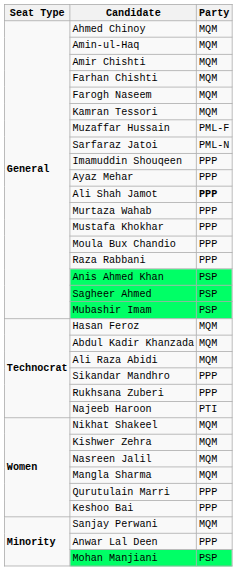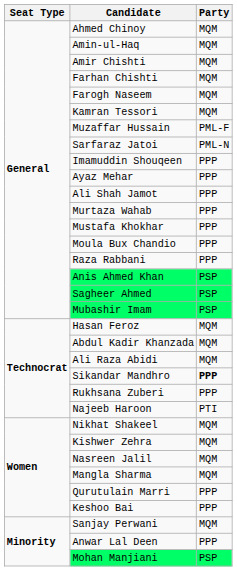Ali Shah Jamot | Party: bold -> normal
Sikandar Mandhro | Party: normal -> bold
